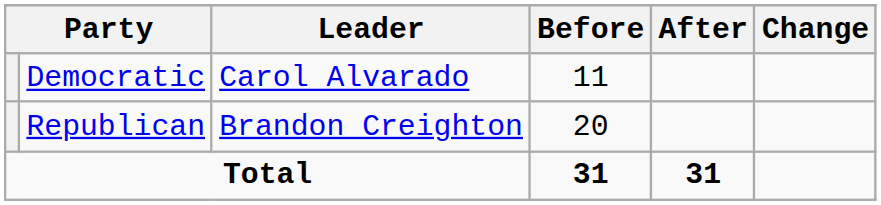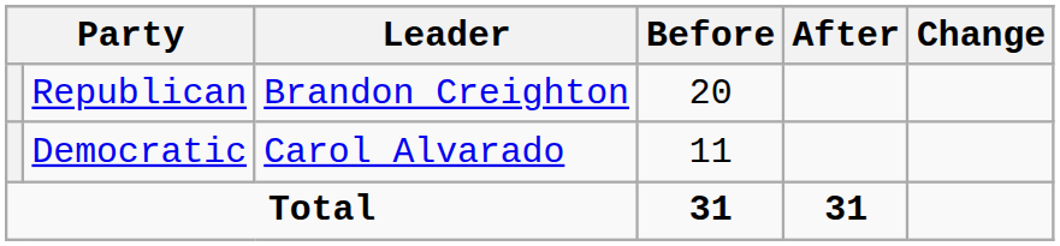rows swapped: Republican <-> Democratic
